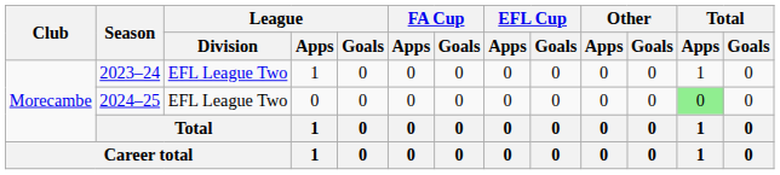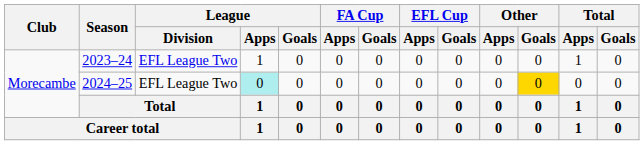2024–25 | League / Apps: no background -> paleturquoise background
2024–25 | Other / Goals: no background -> gold background
2024–25 | Total / Apps: lightgreen background -> no background
